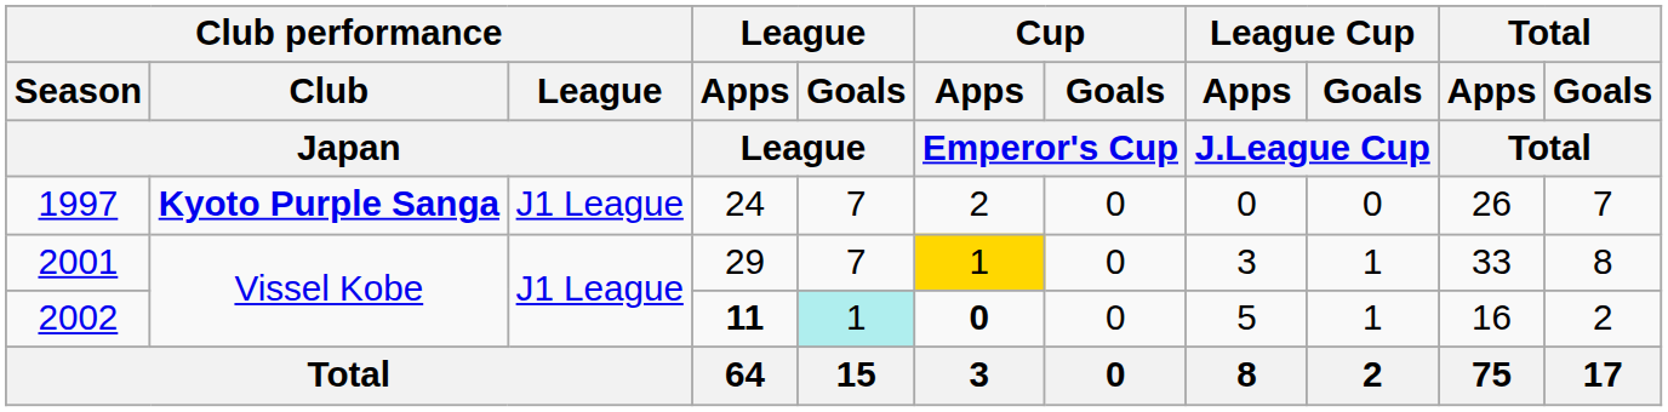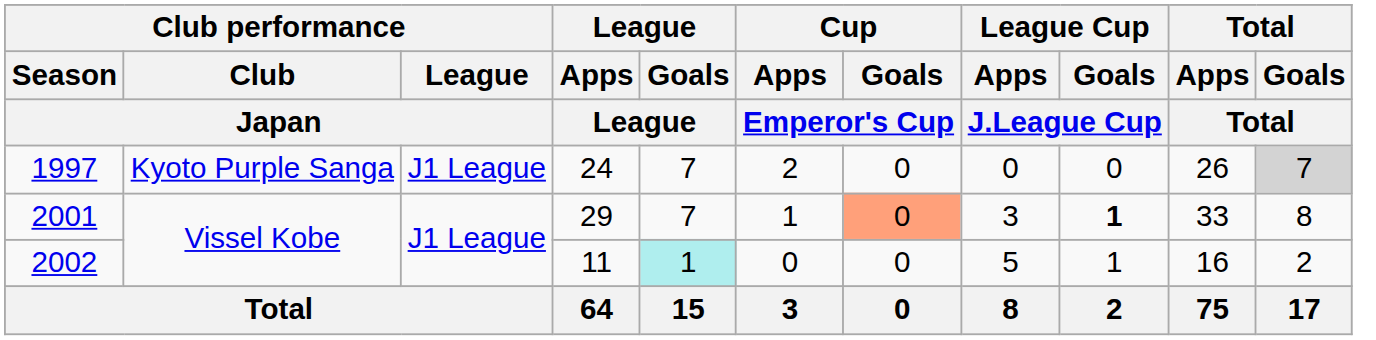1997 | Club performance / Club / Japan: bold -> normal
1997 | Total / Goals / Total: no background -> lightgrey background
2001 | Cup / Apps / Emperor's Cup: gold background -> no background
2001 | Cup / Goals / Emperor's Cup: no background -> lightsalmon background
2001 | League Cup / Goals / J.League Cup: normal -> bold
2002 | League / Apps / League: bold -> normal
2002 | Cup / Apps / Emperor's Cup: bold -> normal
